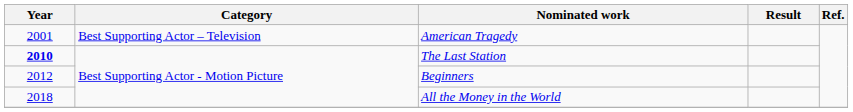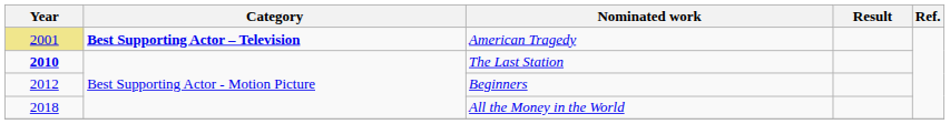American Tragedy | Year: no background -> khaki background
American Tragedy | Category: normal -> bold
